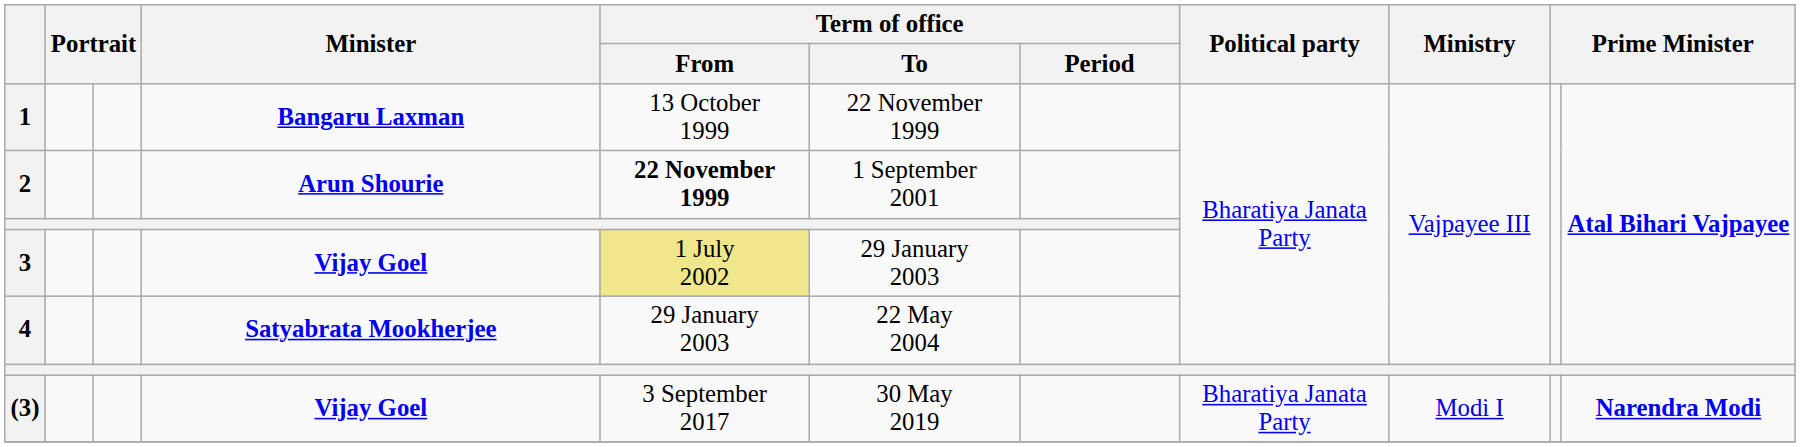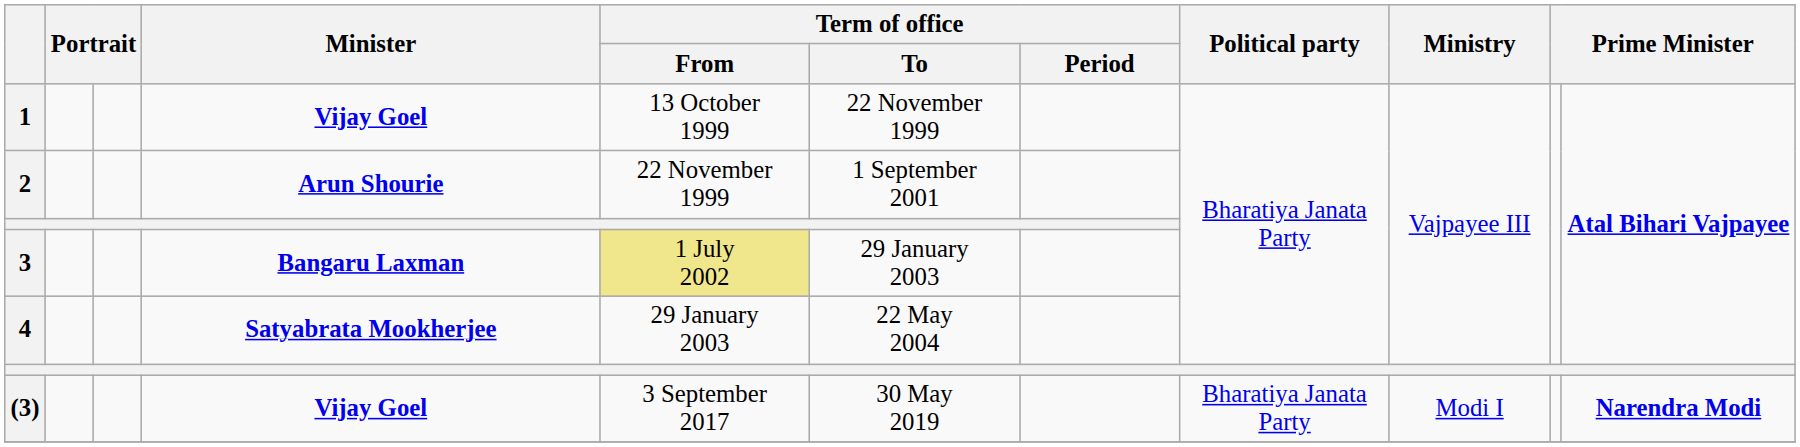1 | Minister: Bangaru Laxman -> Vijay Goel
2 | Term of office / From: bold -> normal
3 | Minister: Vijay Goel -> Bangaru Laxman
